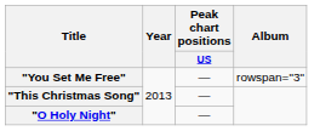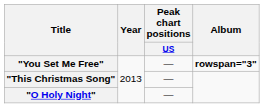"You Set Me Free" | Album: normal -> bold
